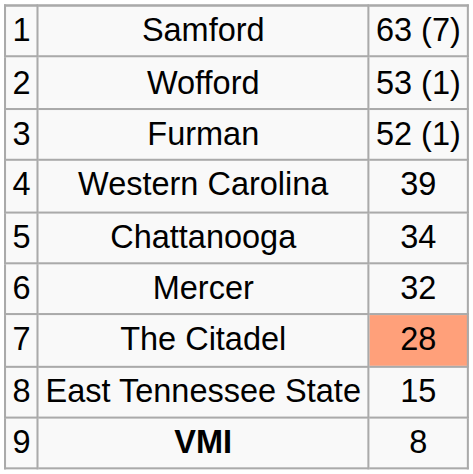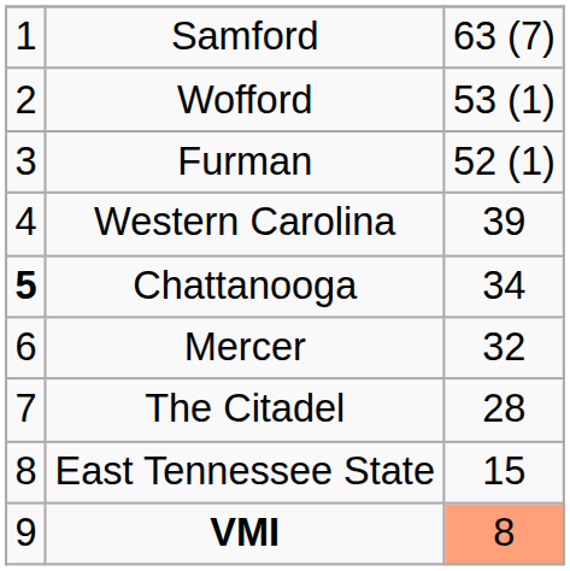Chattanooga | column 1: normal -> bold
The Citadel | column 3: lightsalmon background -> no background
VMI | column 3: no background -> lightsalmon background
